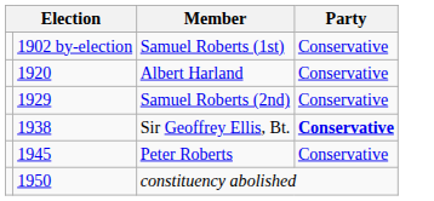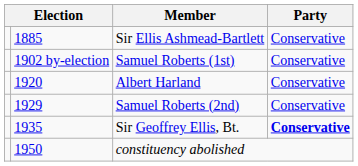+ row: 1885 | Sir Ellis Ashmead-Bartlett | Conservative
Sir Geoffrey Ellis, Bt. | column 2: 1938 -> 1935
- row: 1945 | Peter Roberts | Conservative
